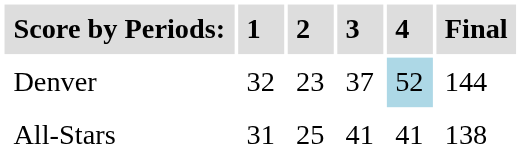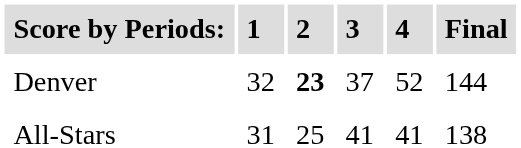Denver | 2: normal -> bold
Denver | 4: lightblue background -> no background
